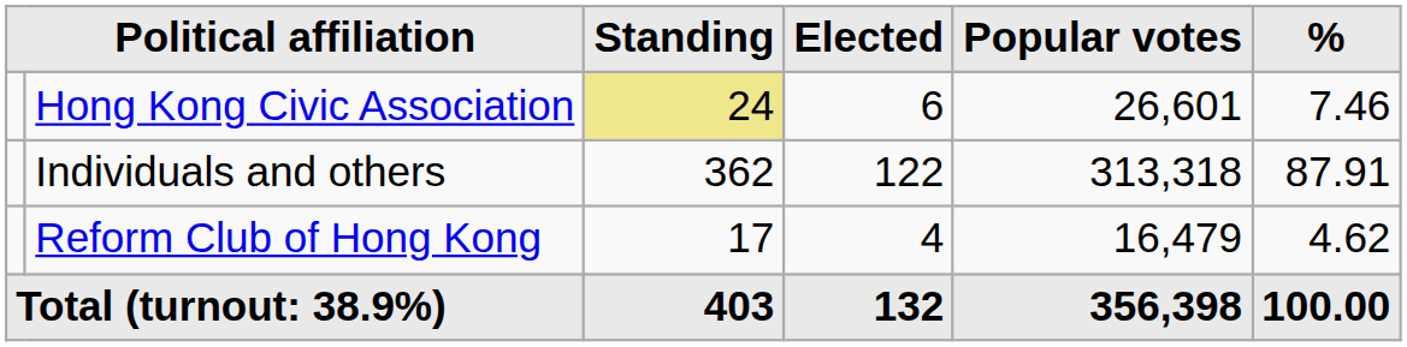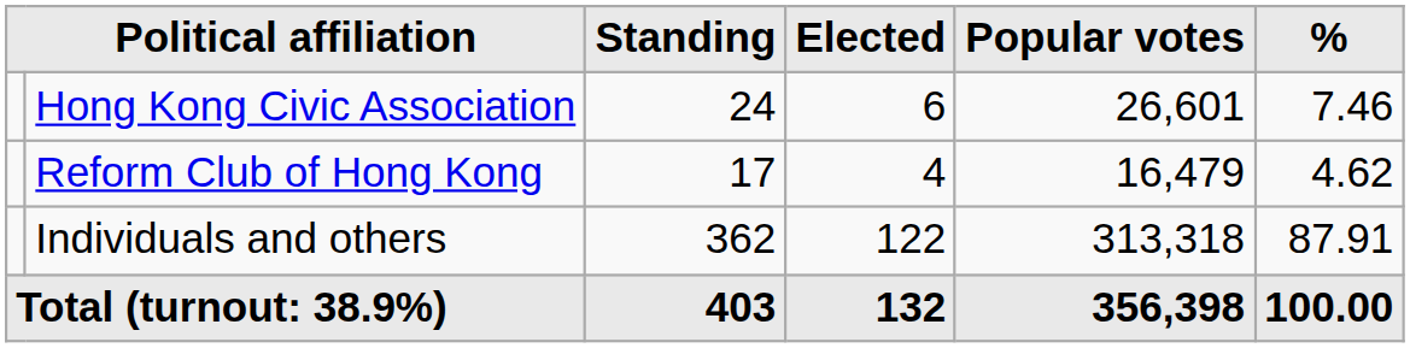Hong Kong Civic Association | Standing: khaki background -> no background
rows swapped: Reform Club of Hong Kong <-> Individuals and others
